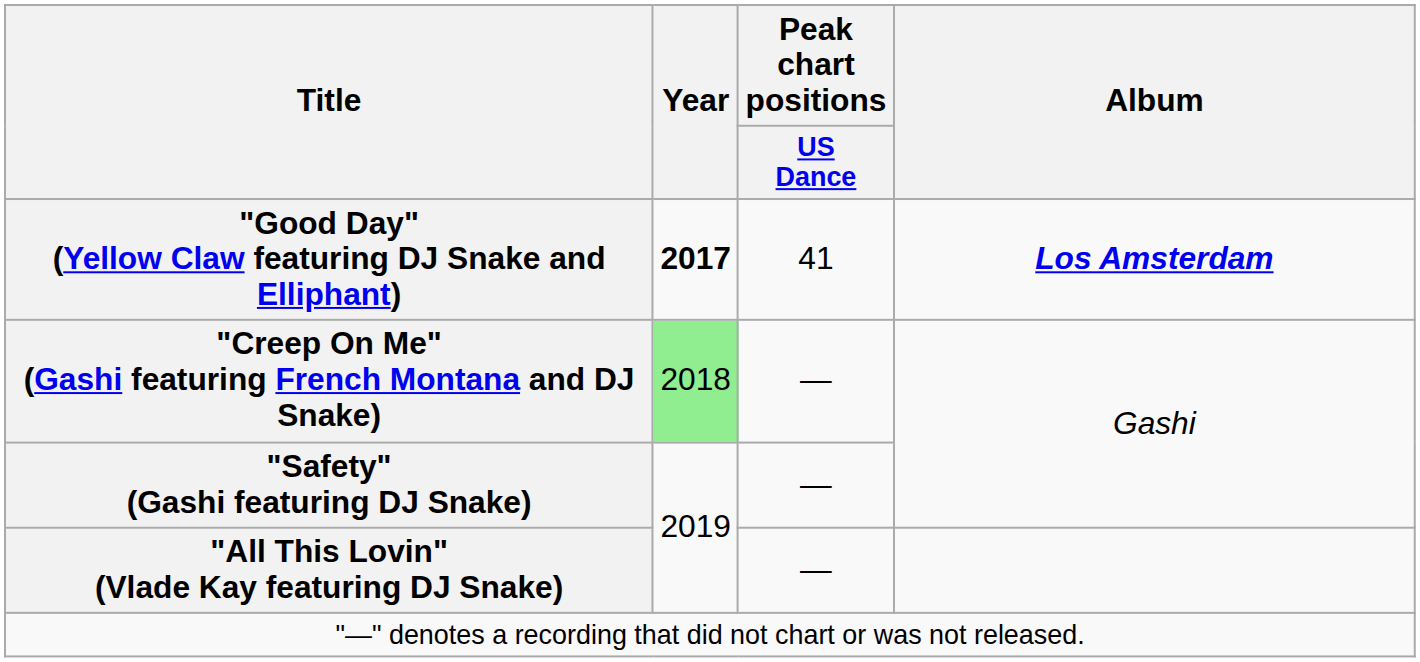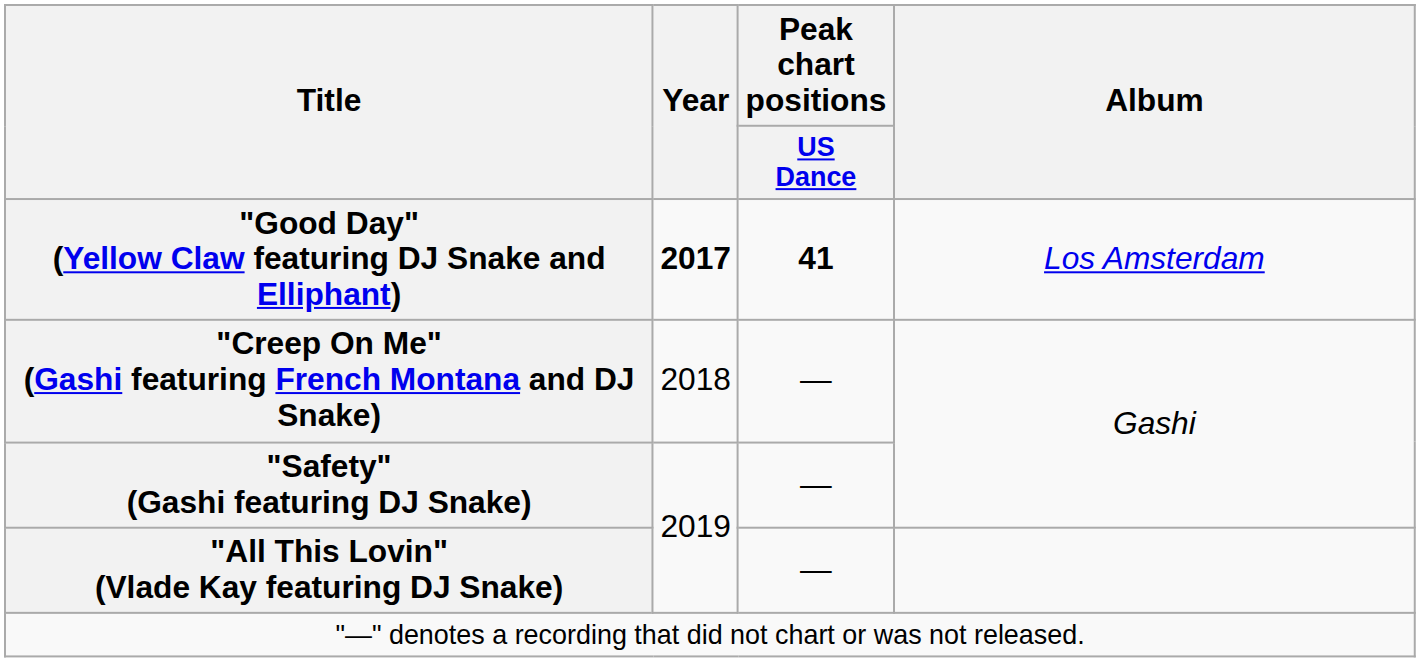"Good Day" (Yellow Claw featuring DJ Snake and Elliphant) | Peak chart positions / US Dance: normal -> bold
"Good Day" (Yellow Claw featuring DJ Snake and Elliphant) | Album: bold -> normal
"Creep On Me" (Gashi featuring French Montana and DJ Snake) | Year: lightgreen background -> no background
